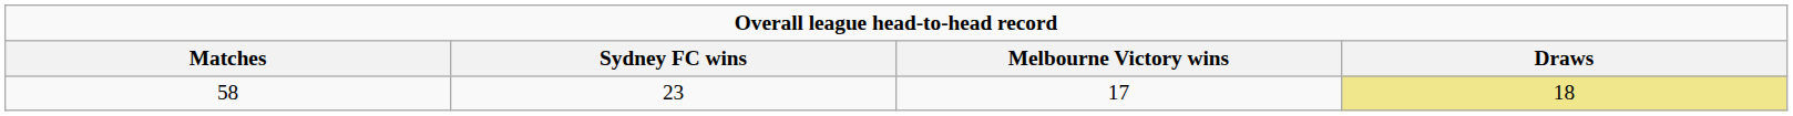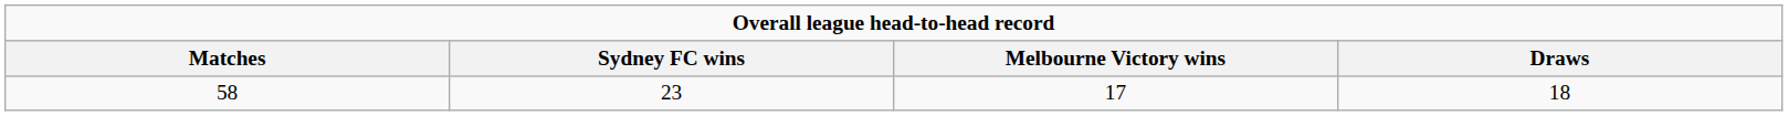58 | Draws: khaki background -> no background
